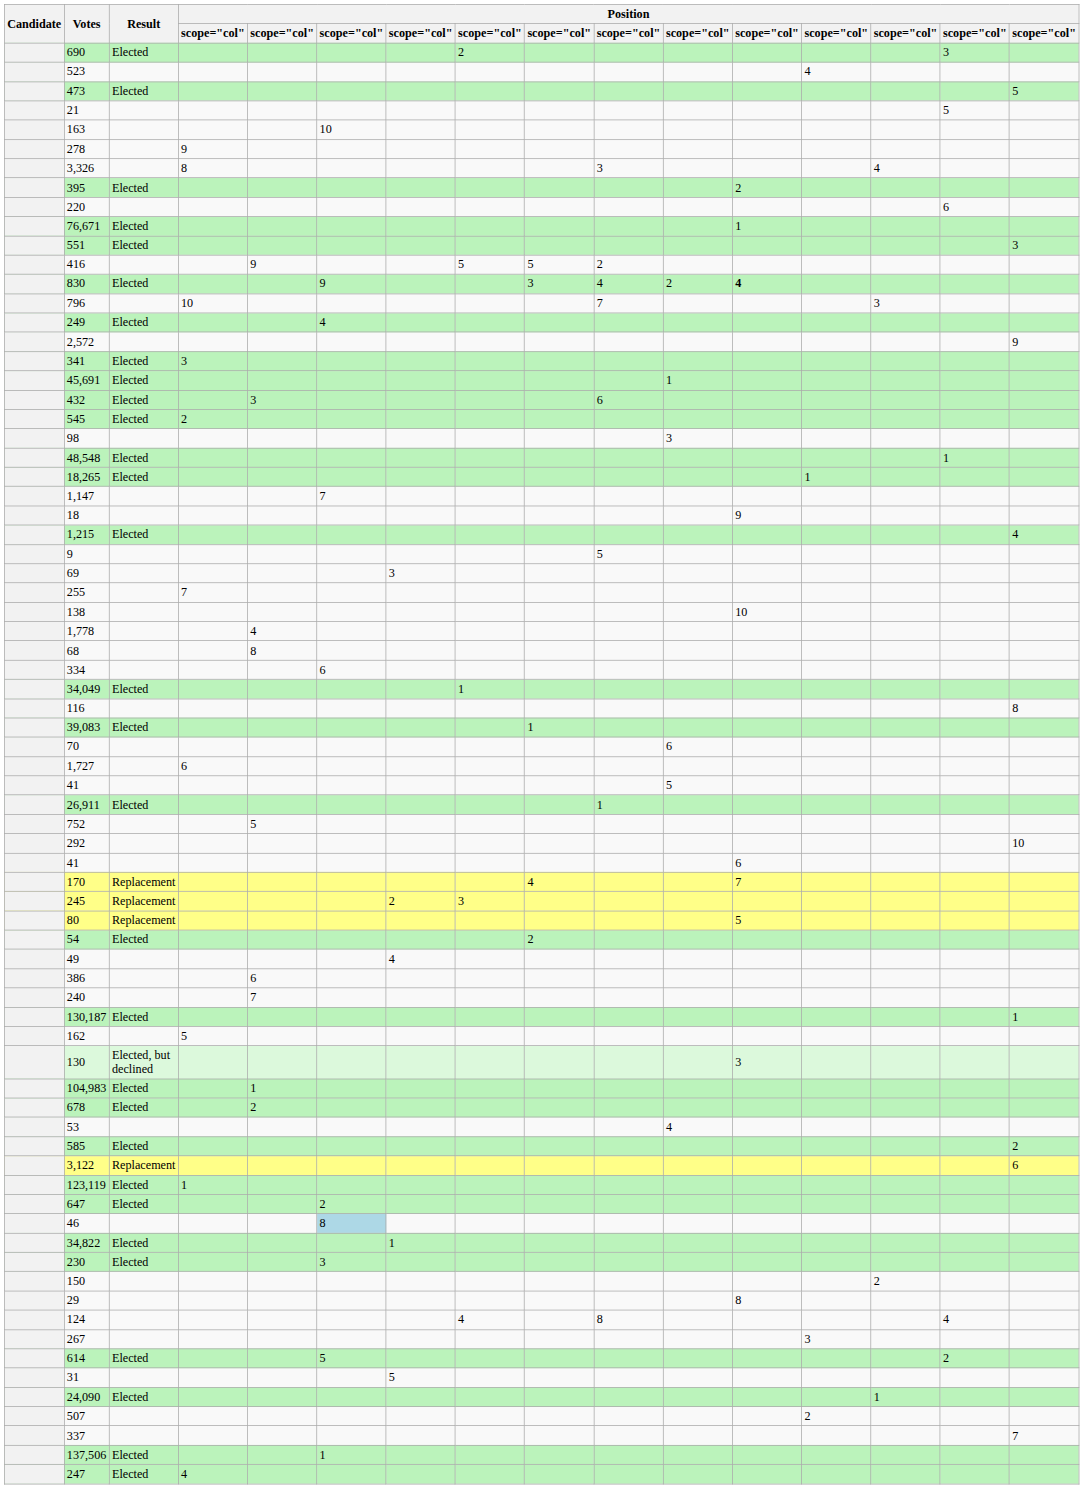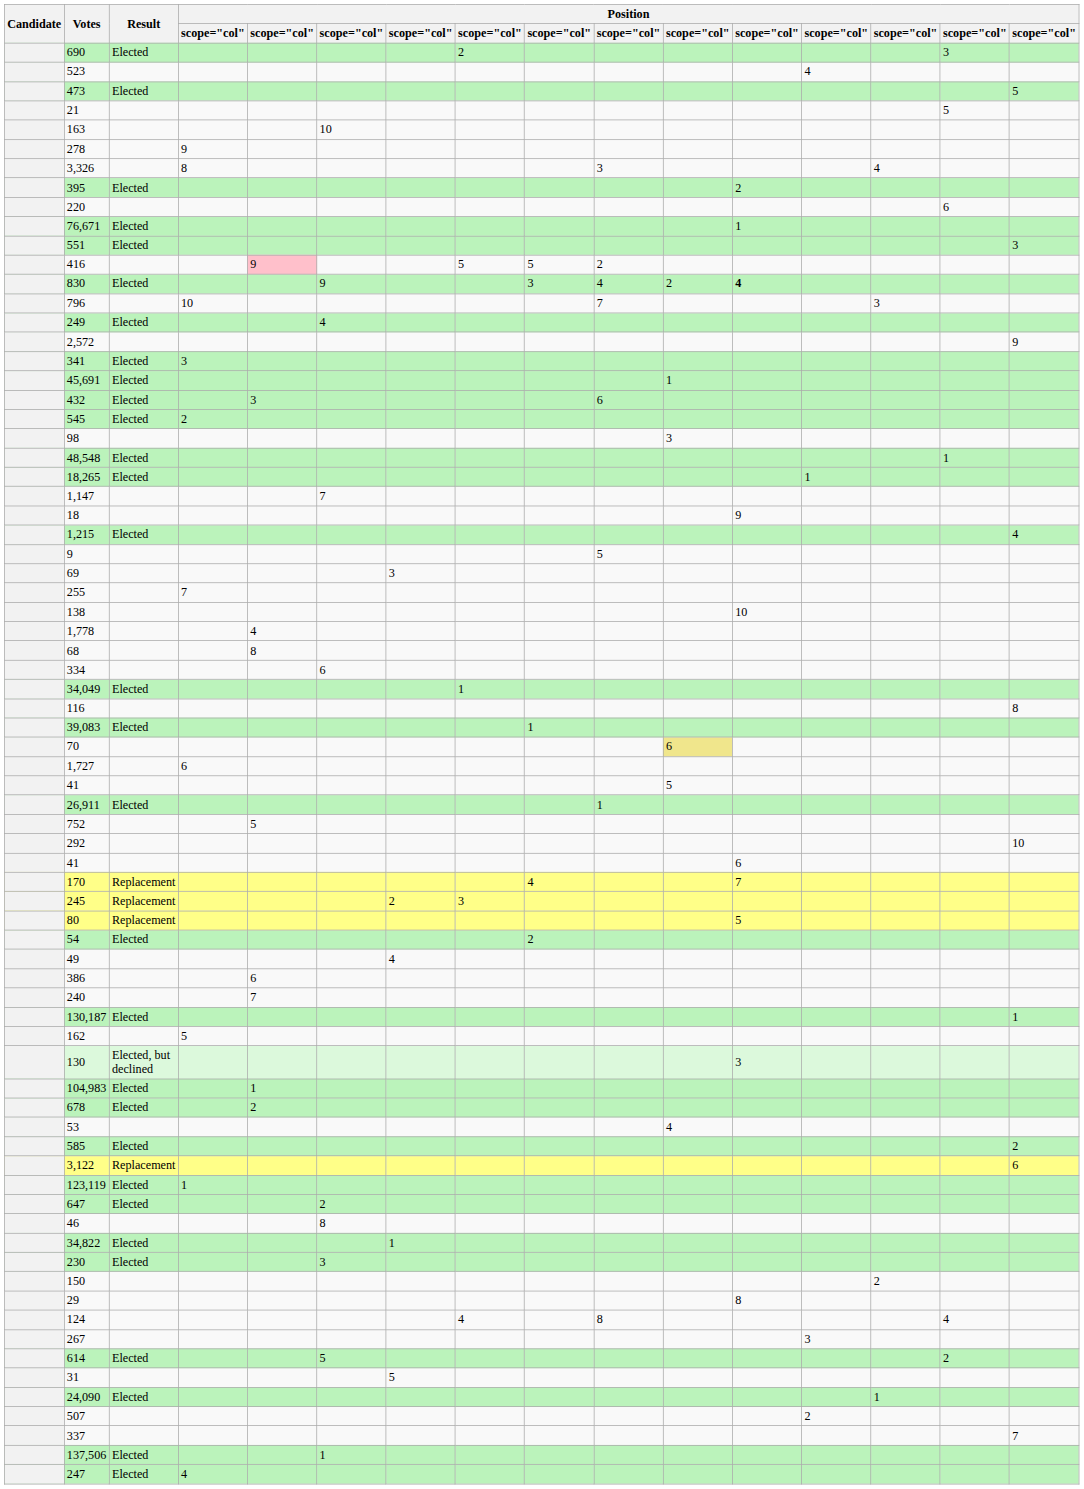416 | column 5: no background -> pink background
70 | column 11: no background -> khaki background
46 | column 6: lightblue background -> no background
